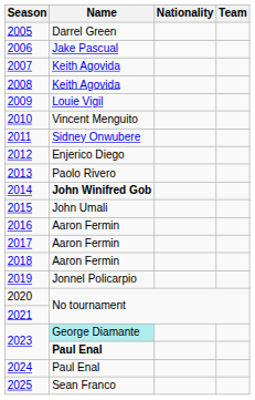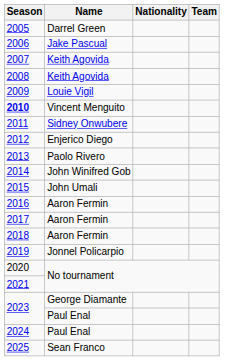2010 | Season: normal -> bold
2014 | Name: bold -> normal
2023 / George Diamante | Name: paleturquoise background -> no background
2023 / Paul Enal | Name: bold -> normal
